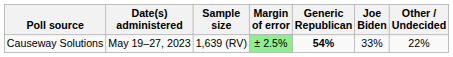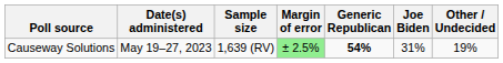Causeway Solutions | Joe Biden: 33% -> 31%
Causeway Solutions | Other / Undecided: 22% -> 19%
